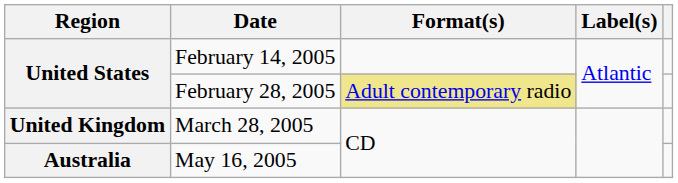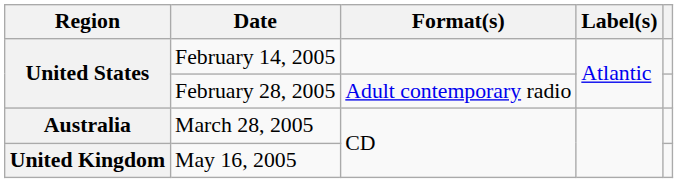February 28, 2005 | Format(s): khaki background -> no background
March 28, 2005 | Region: United Kingdom -> Australia
May 16, 2005 | Region: Australia -> United Kingdom
